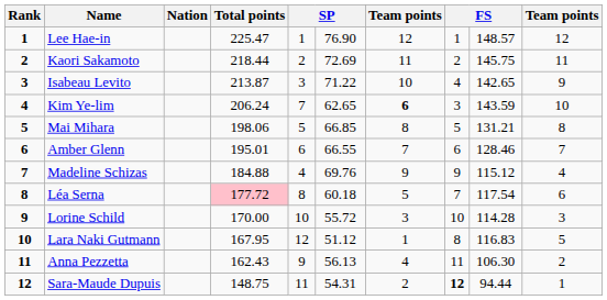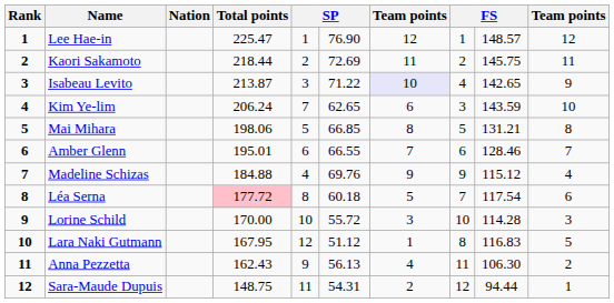Isabeau Levito | column 7: no background -> lavender background
Kim Ye-lim | column 7: bold -> normal
Sara-Maude Dupuis | column 8: bold -> normal
